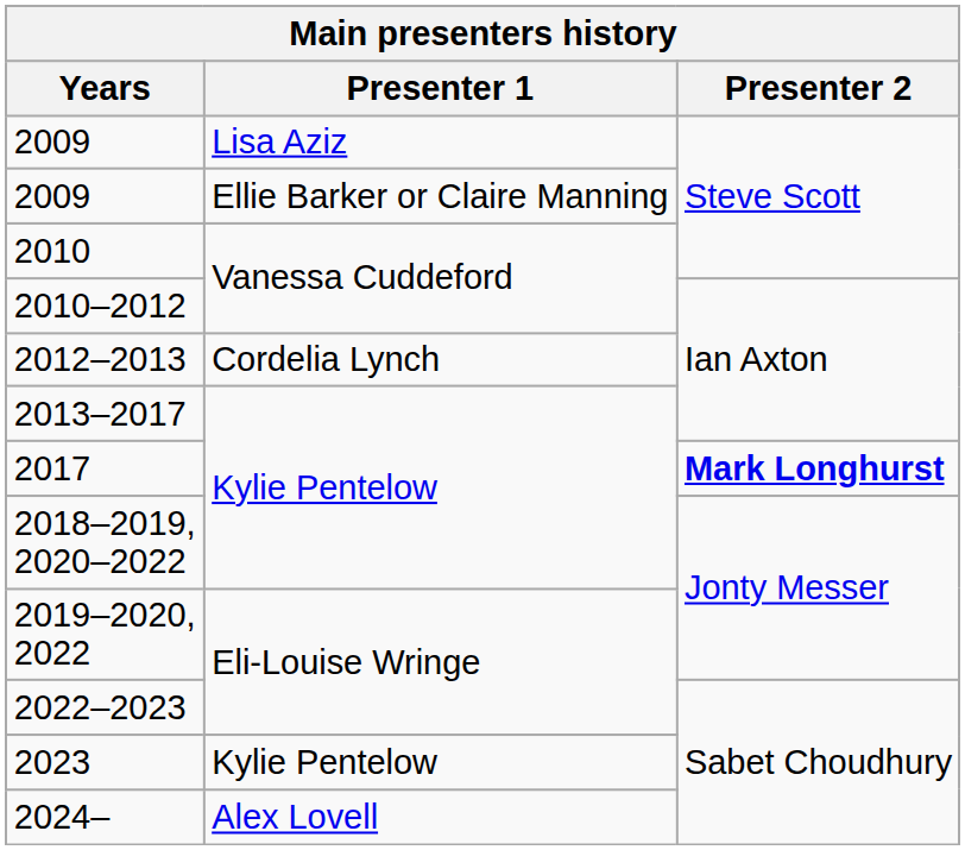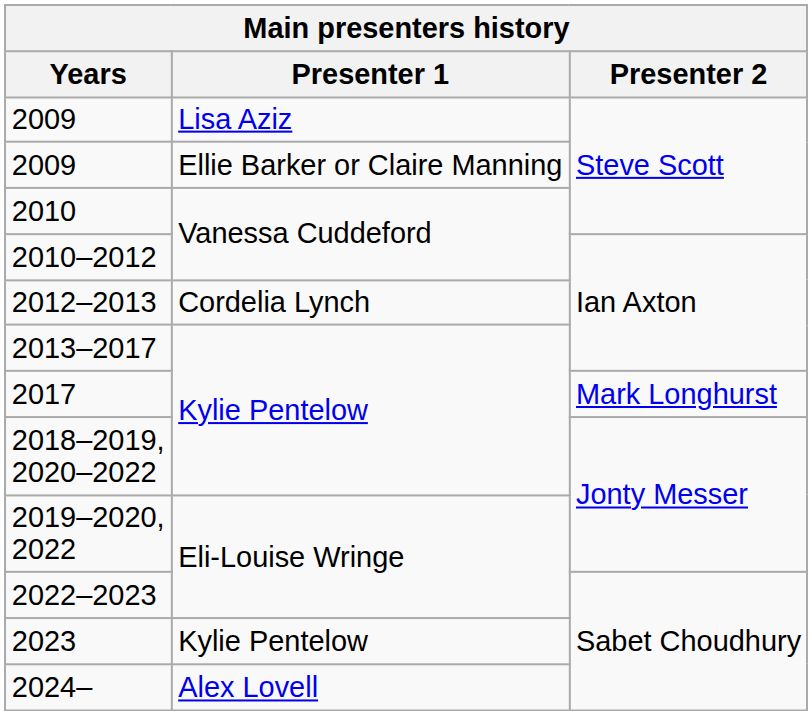2017 | Presenter 2: bold -> normal
